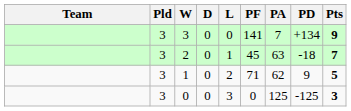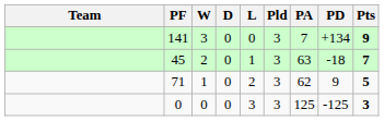columns swapped: Pld <-> PF
